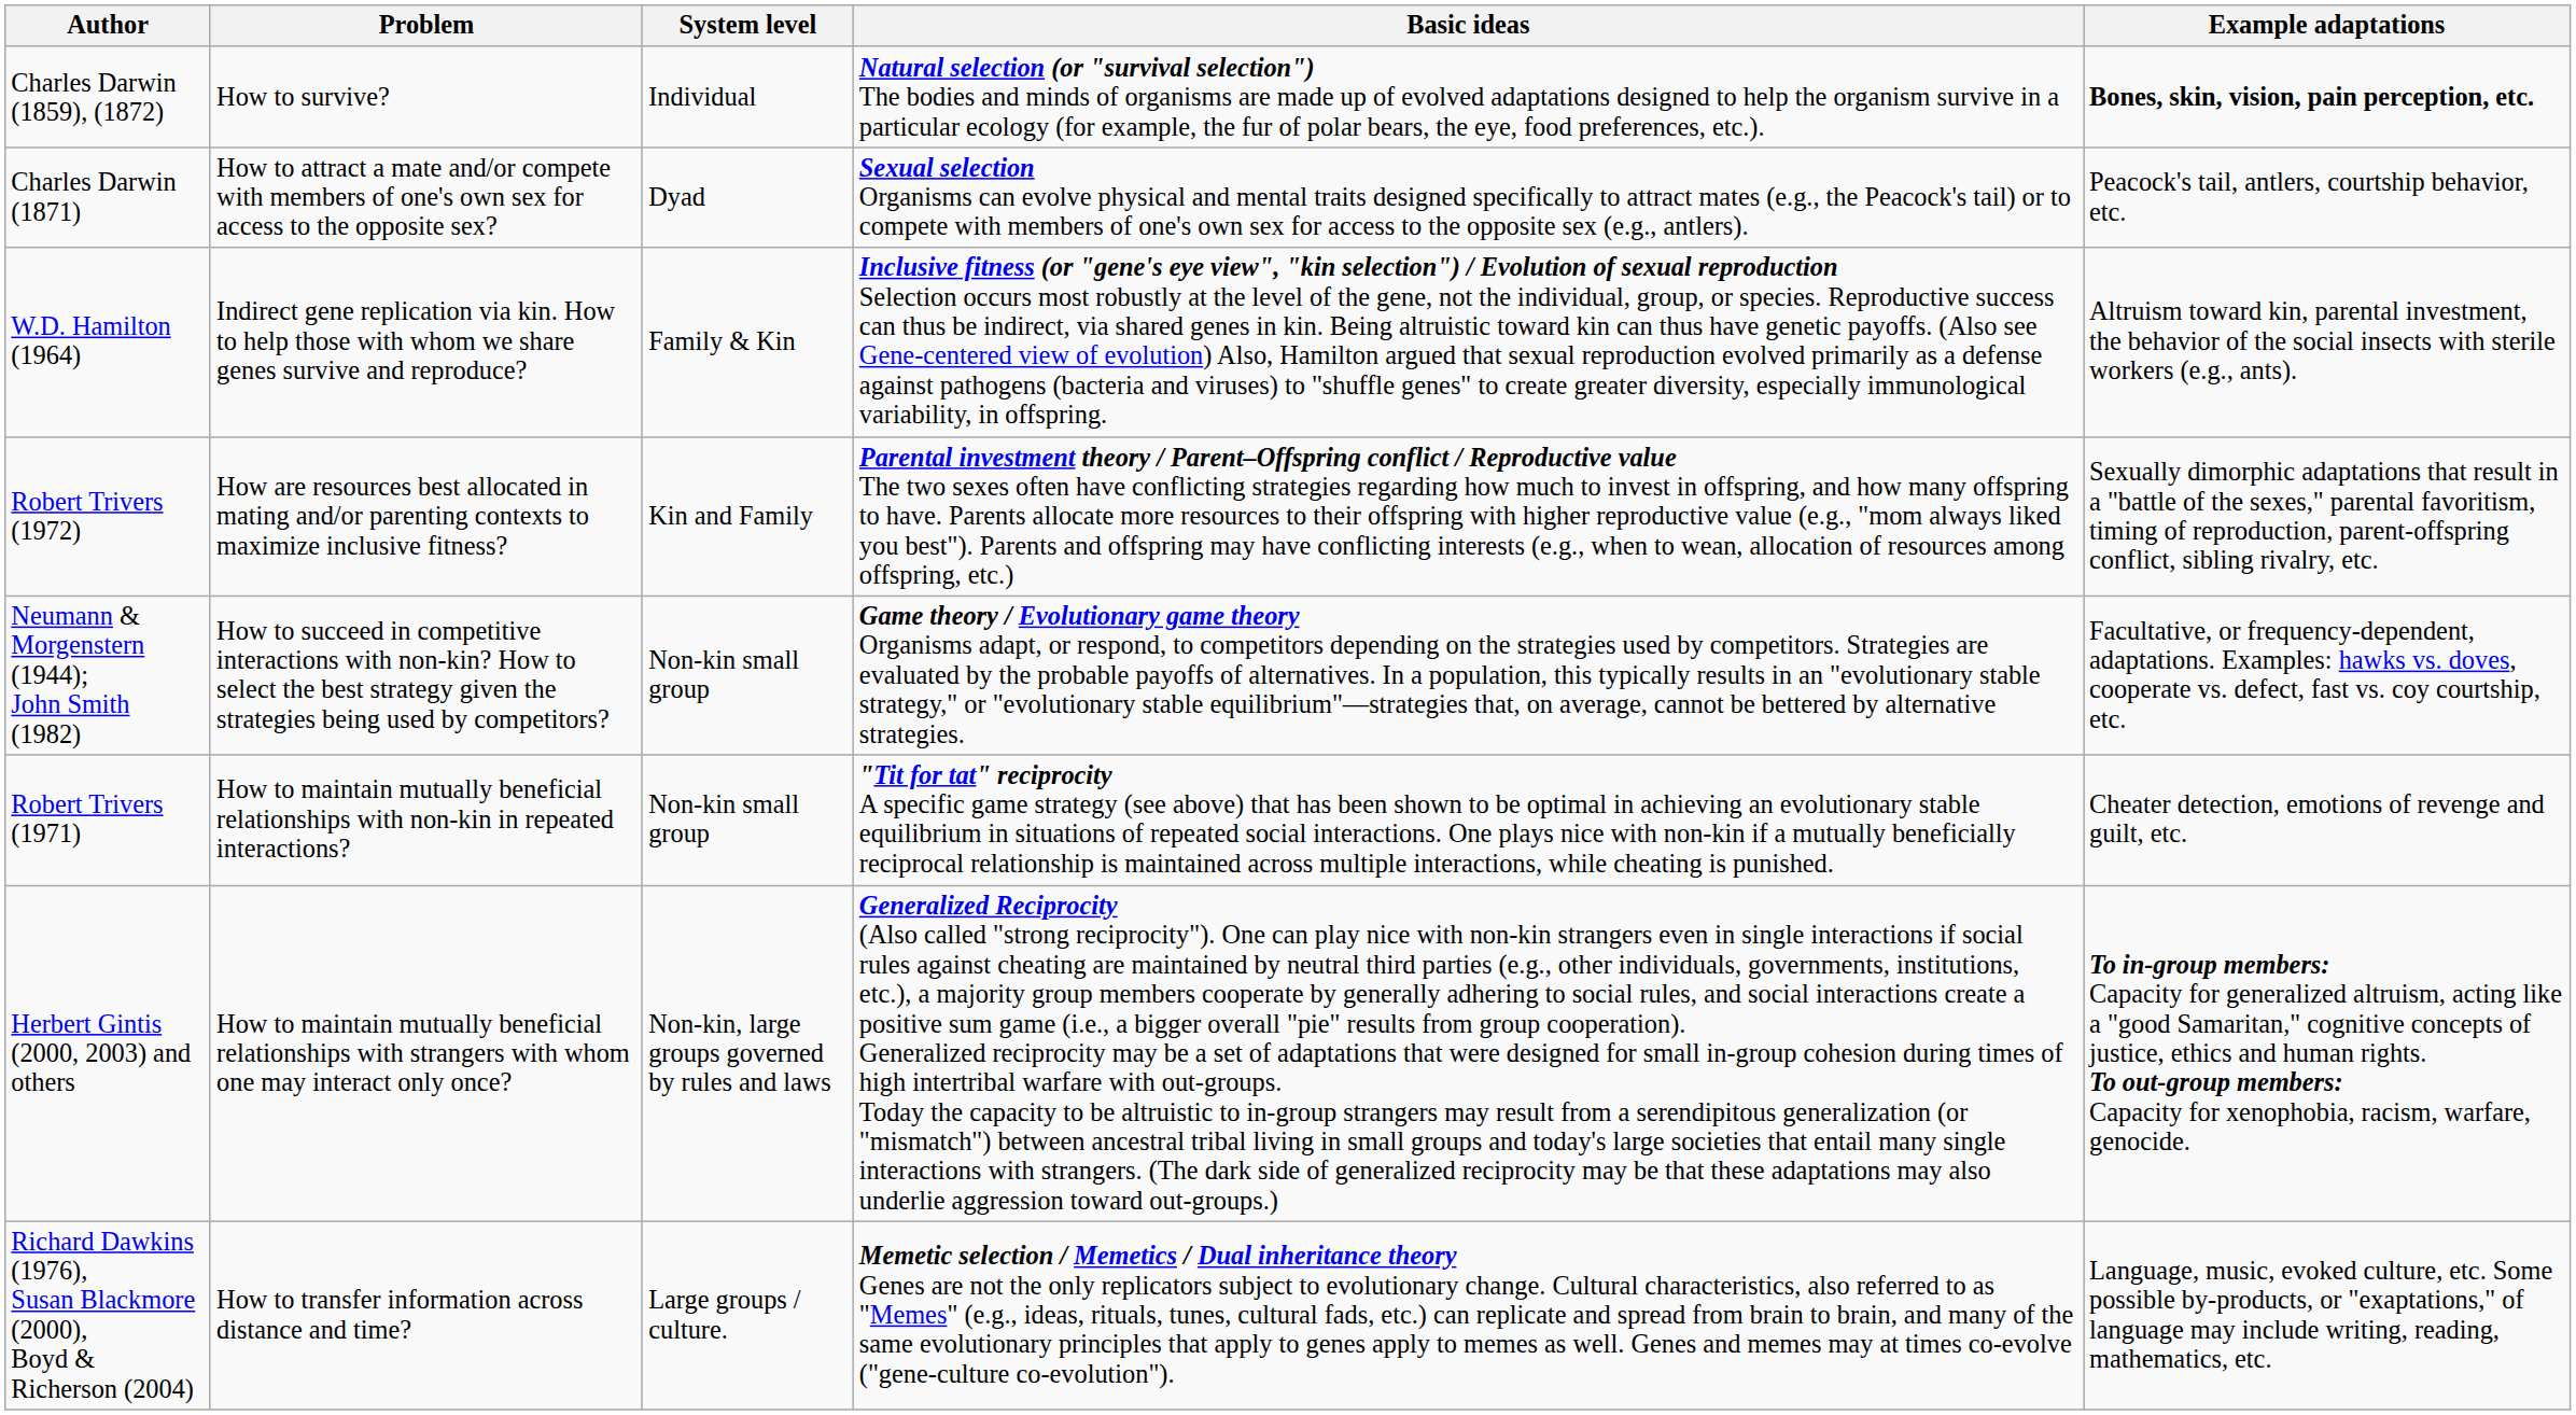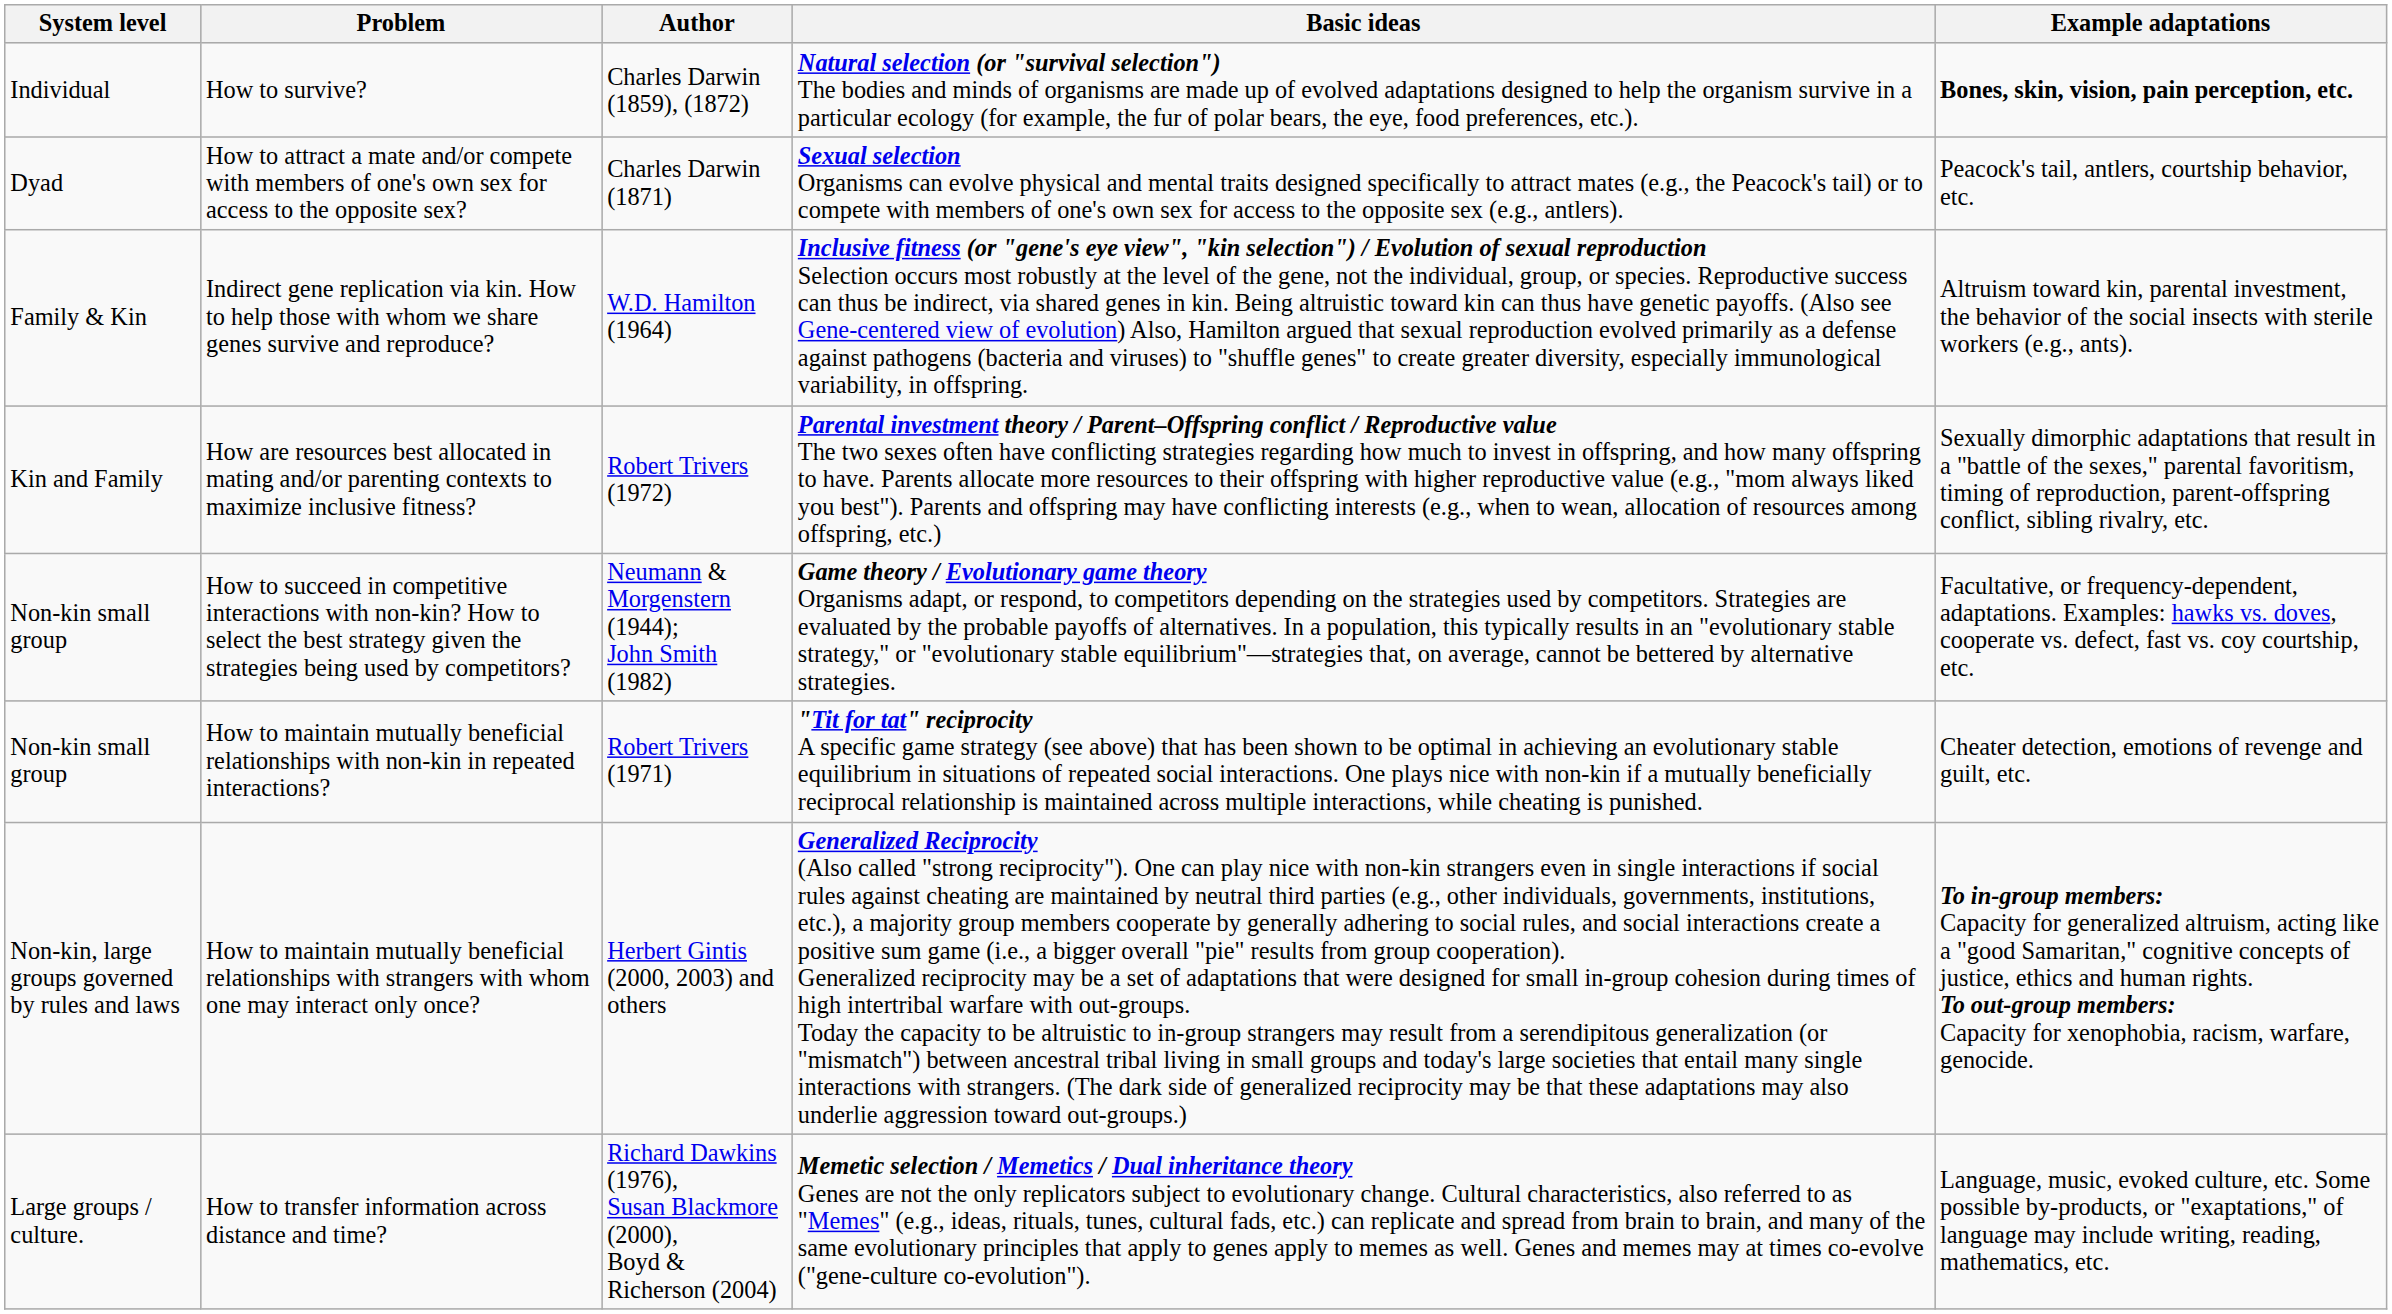columns swapped: System level <-> Author
